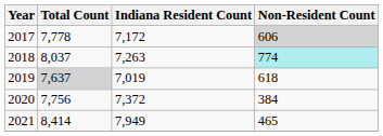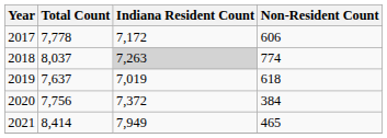2017 | Non-Resident Count: lightgrey background -> no background
2018 | Indiana Resident Count: no background -> lightgrey background
2018 | Non-Resident Count: paleturquoise background -> no background
2019 | Total Count: lightgrey background -> no background
